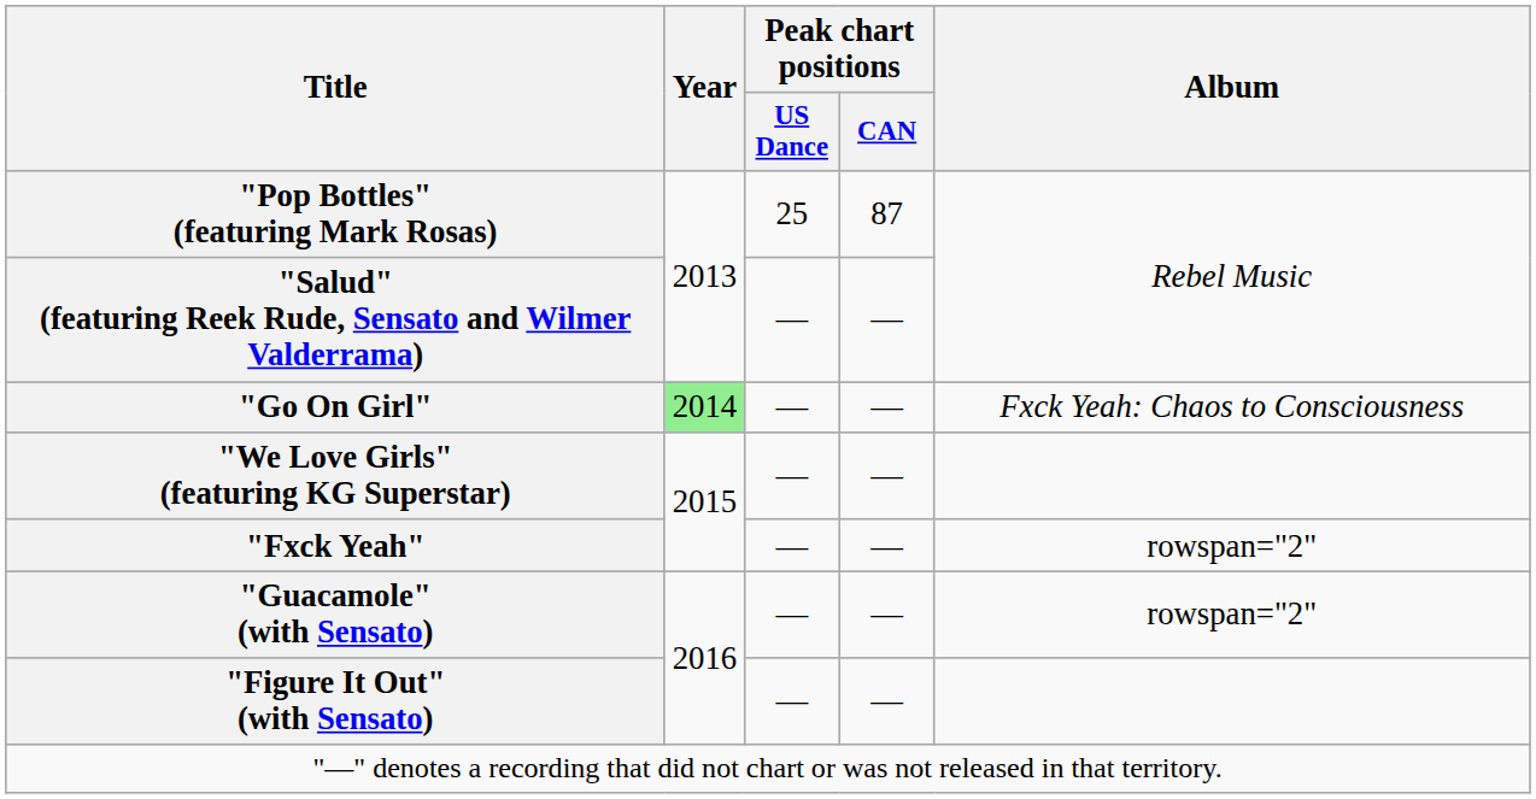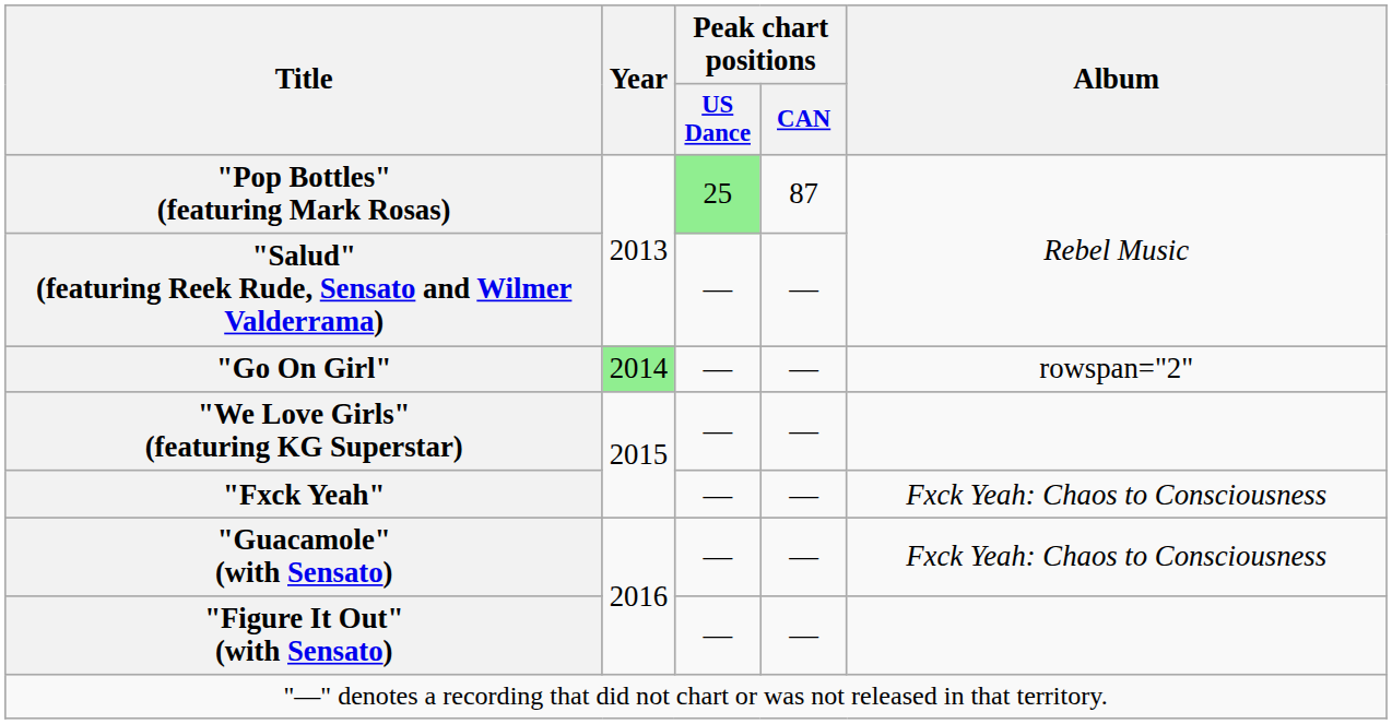"Pop Bottles" (featuring Mark Rosas) | Peak chart positions / US Dance: no background -> lightgreen background
"Go On Girl" | Album: Fxck Yeah: Chaos to Consciousness -> rowspan="2"
"Fxck Yeah" | Album: rowspan="2" -> Fxck Yeah: Chaos to Consciousness
"Guacamole" (with Sensato) | Album: rowspan="2" -> Fxck Yeah: Chaos to Consciousness
